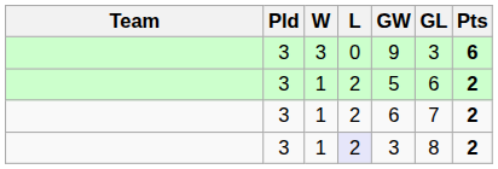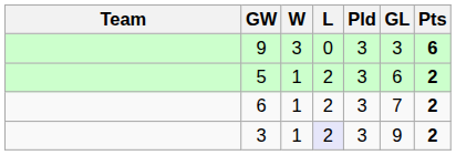columns swapped: Pld <-> GW
row 5 | GL: 8 -> 9
